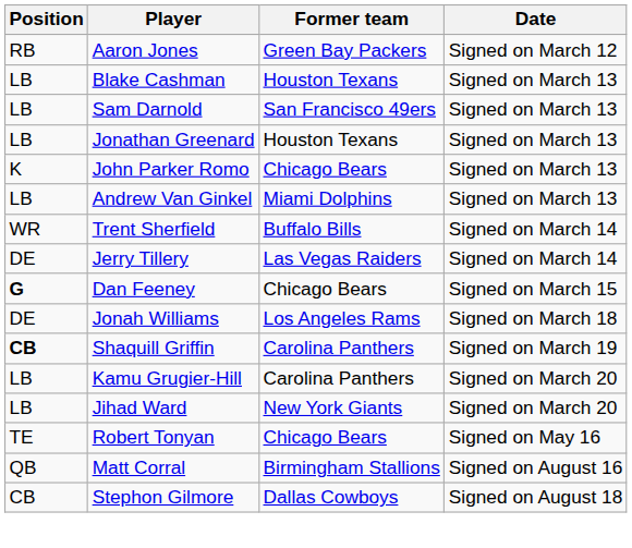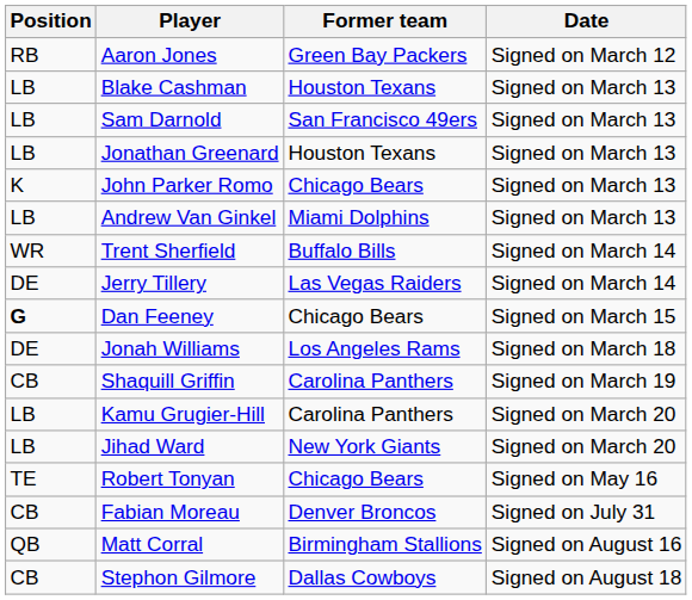Shaquill Griffin | Position: bold -> normal
+ row: CB | Fabian Moreau | Denver Broncos | Signed on July 31
